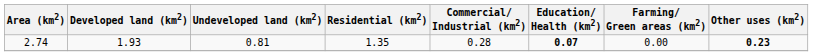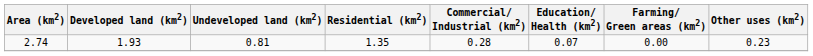2.74 | Education/ Health (km2): bold -> normal
2.74 | Other uses (km2): bold -> normal
